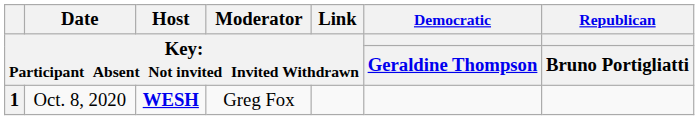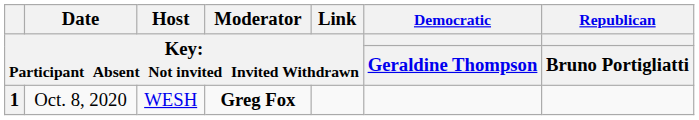1 | column 3: bold -> normal
1 | column 4: normal -> bold
